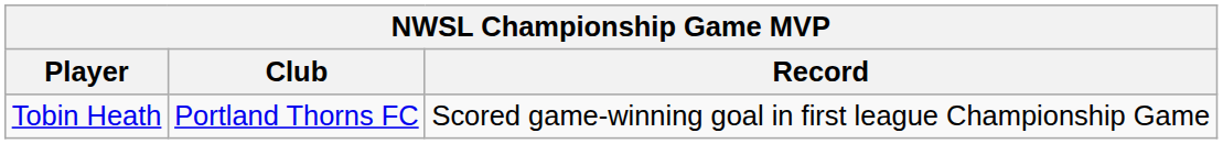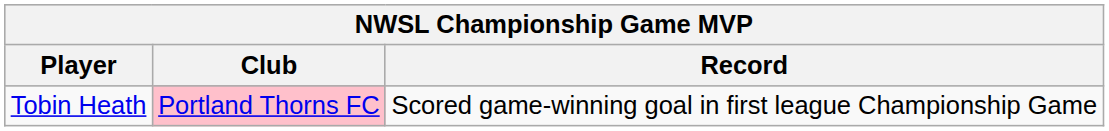Tobin Heath | Club: no background -> pink background
